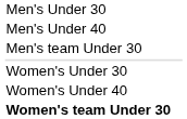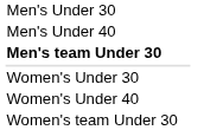Men's team Under 30 | column 1: normal -> bold
Women's team Under 30 | column 1: bold -> normal
